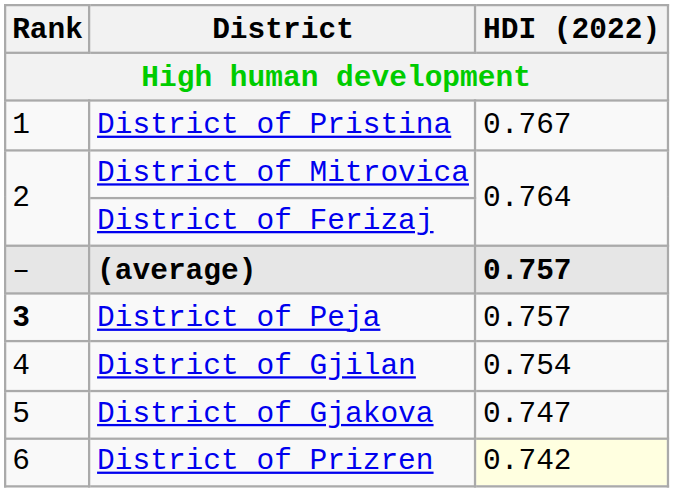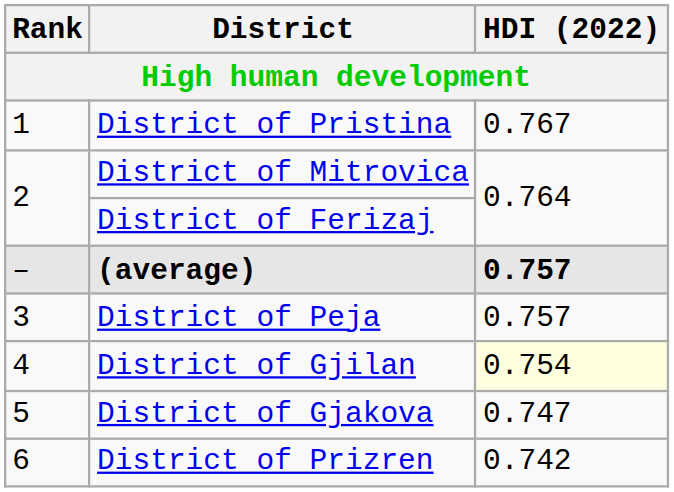District of Peja | Rank: bold -> normal
District of Gjilan | HDI (2022): no background -> lightyellow background
District of Prizren | HDI (2022): lightyellow background -> no background
